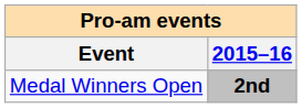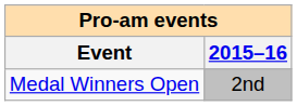Medal Winners Open | 2015–16: bold -> normal
